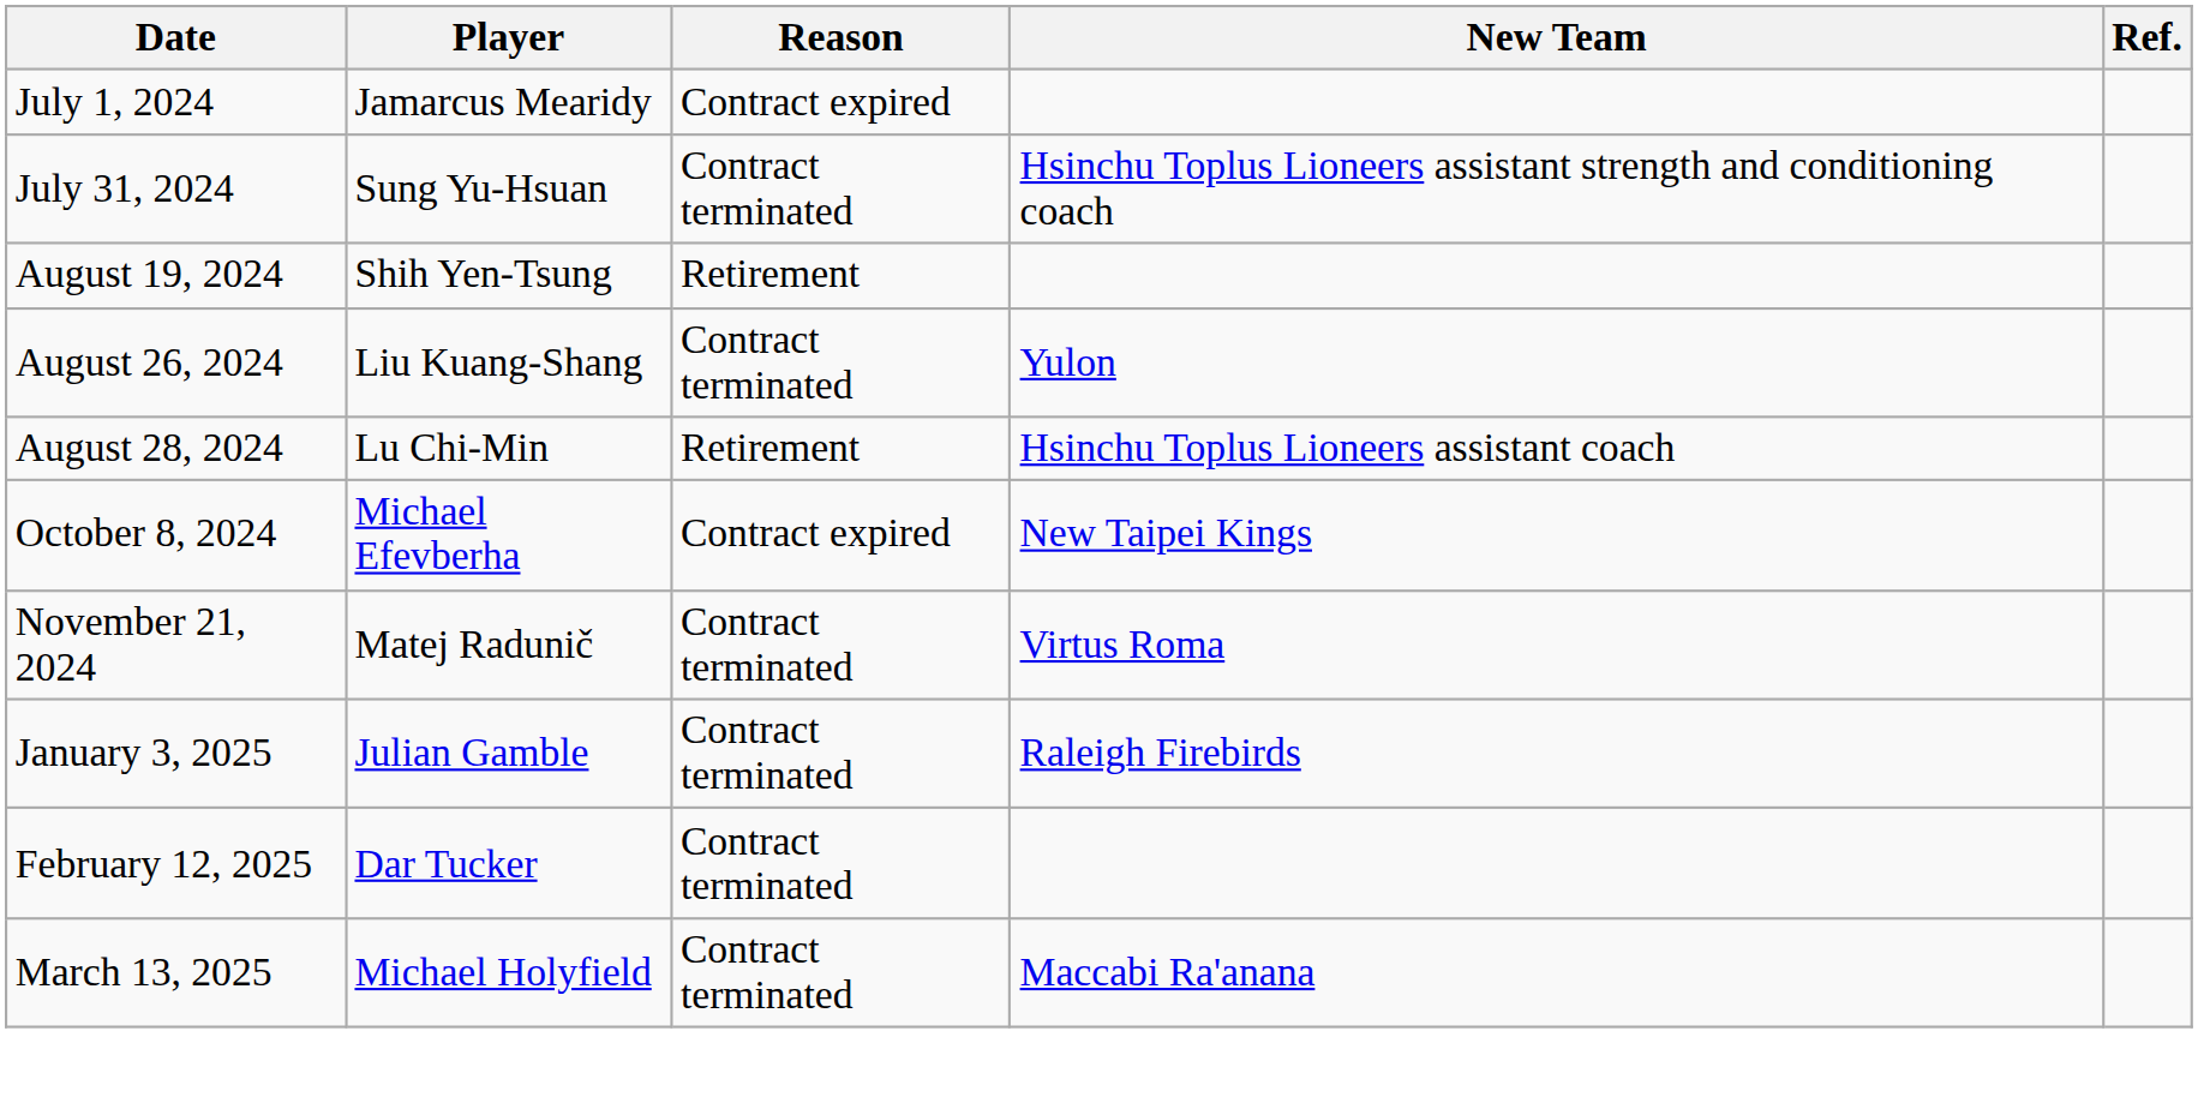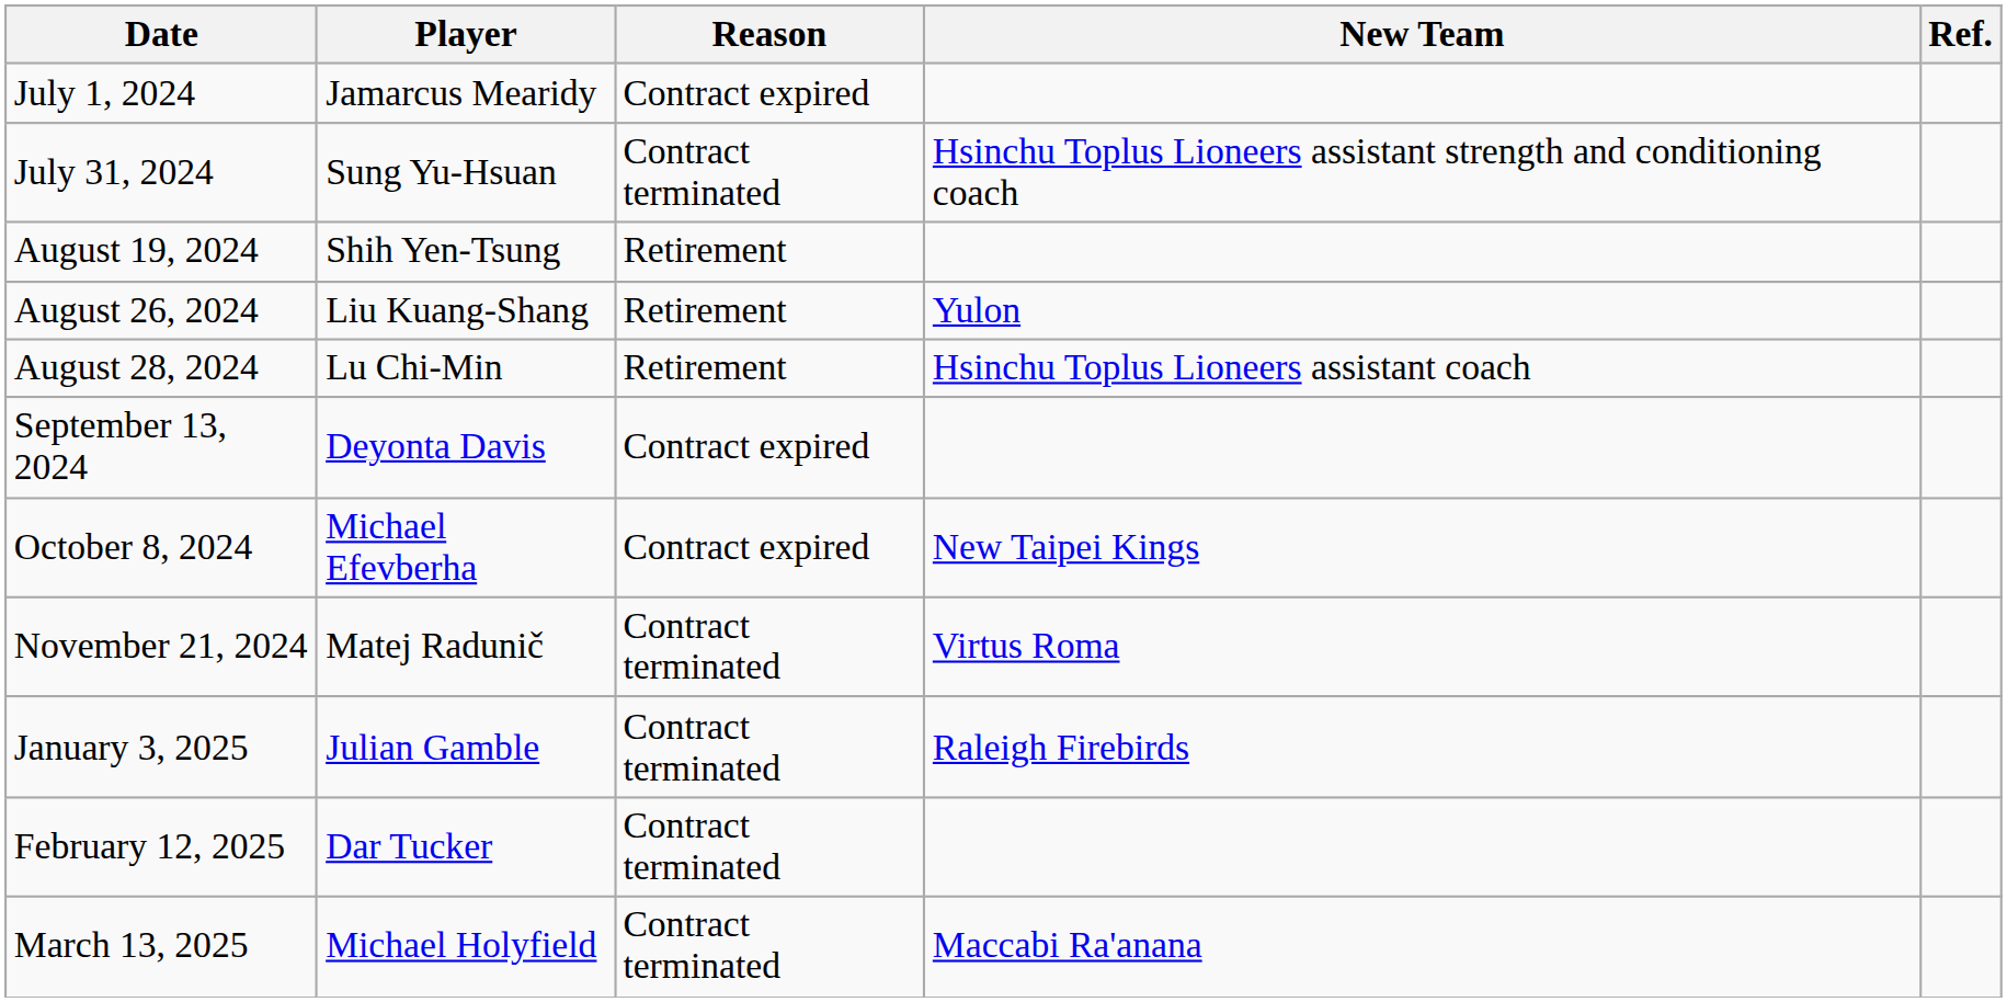August 26, 2024 | Reason: Contract terminated -> Retirement
+ row: September 13, 2024 | Deyonta Davis | Contract expired
